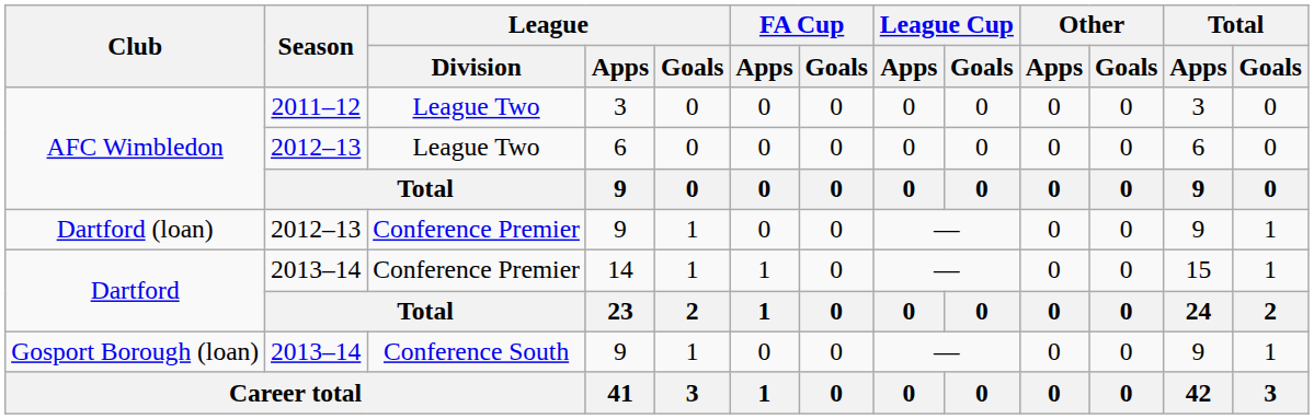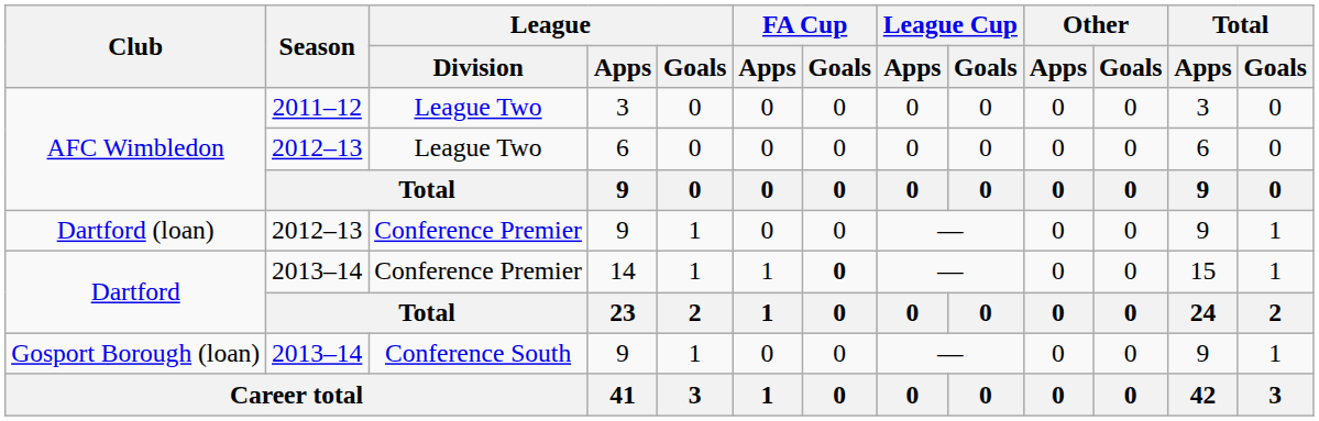Dartford / 14 | FA Cup / Goals: normal -> bold
